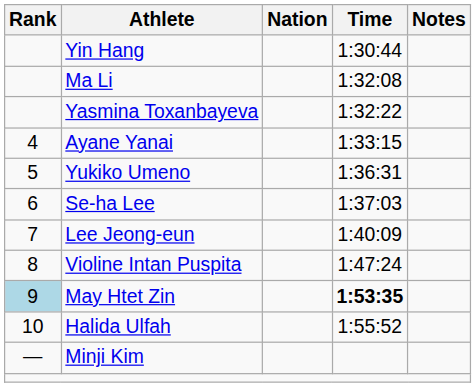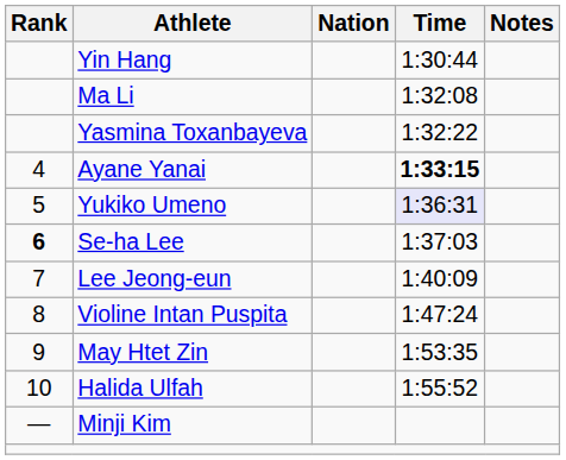Ayane Yanai | Time: normal -> bold
Yukiko Umeno | Time: no background -> lavender background
Se-ha Lee | Rank: normal -> bold
May Htet Zin | Rank: lightblue background -> no background
May Htet Zin | Time: bold -> normal
